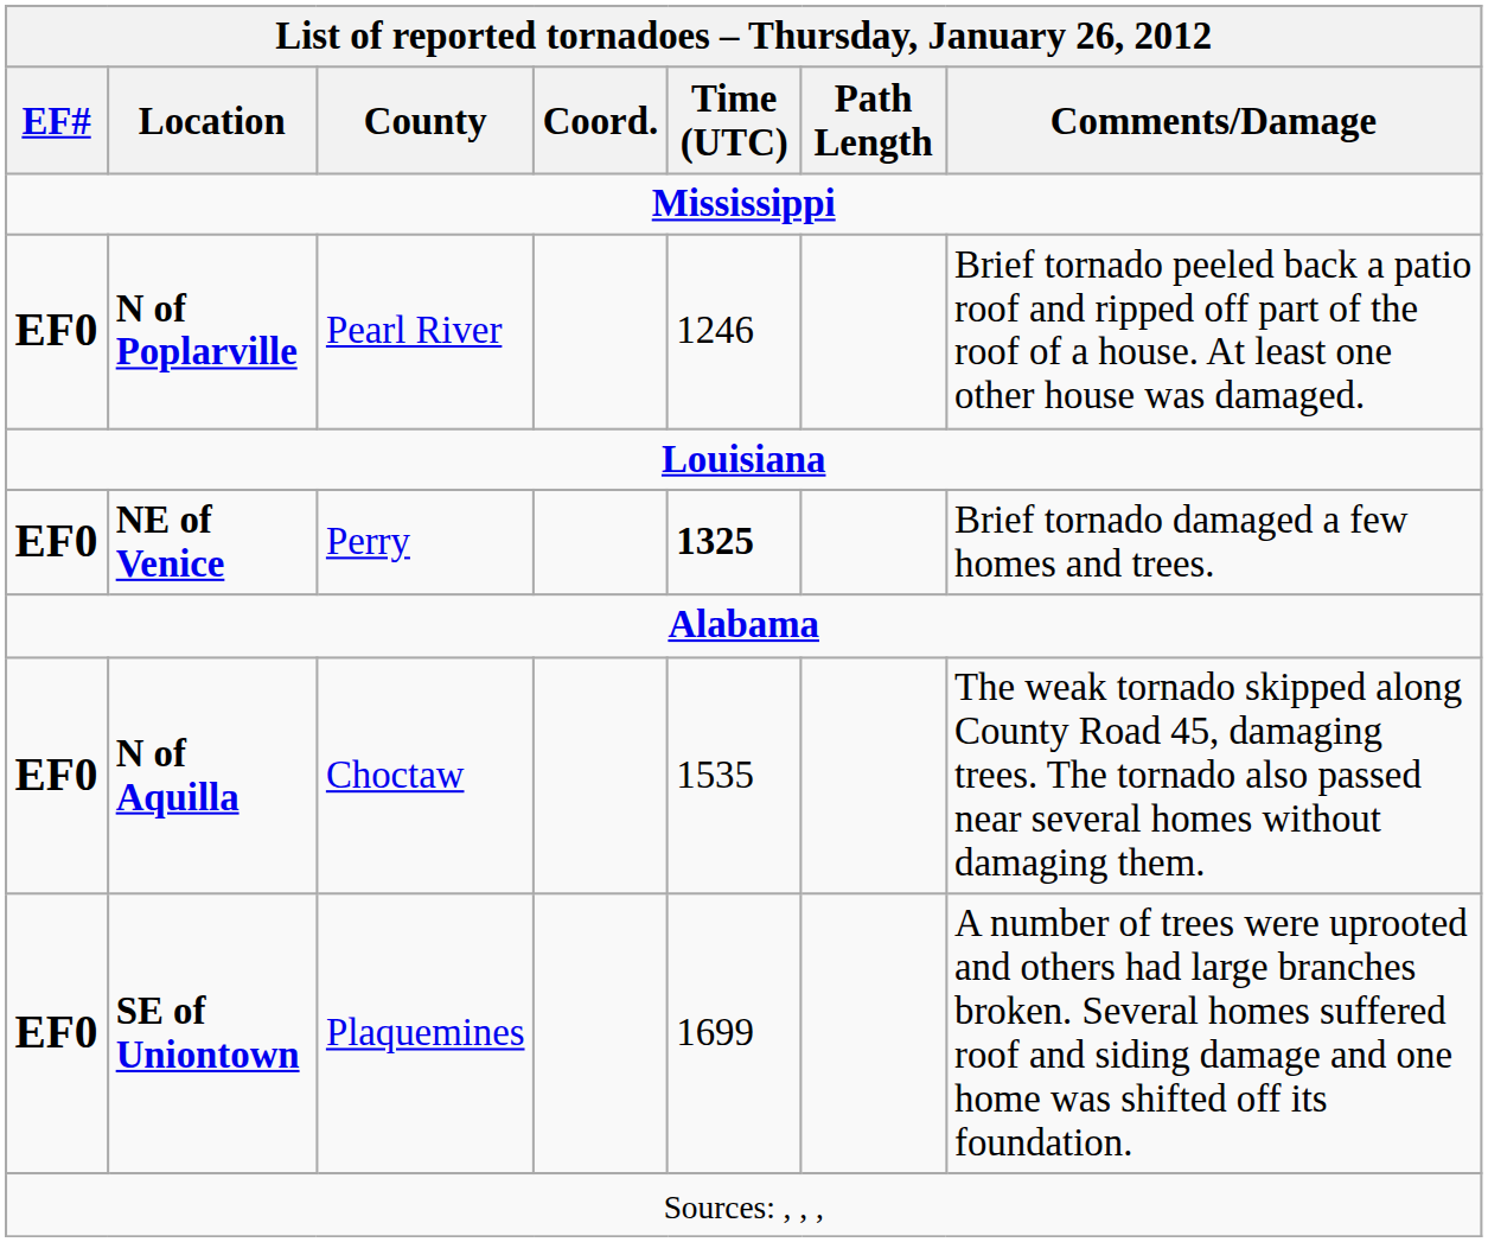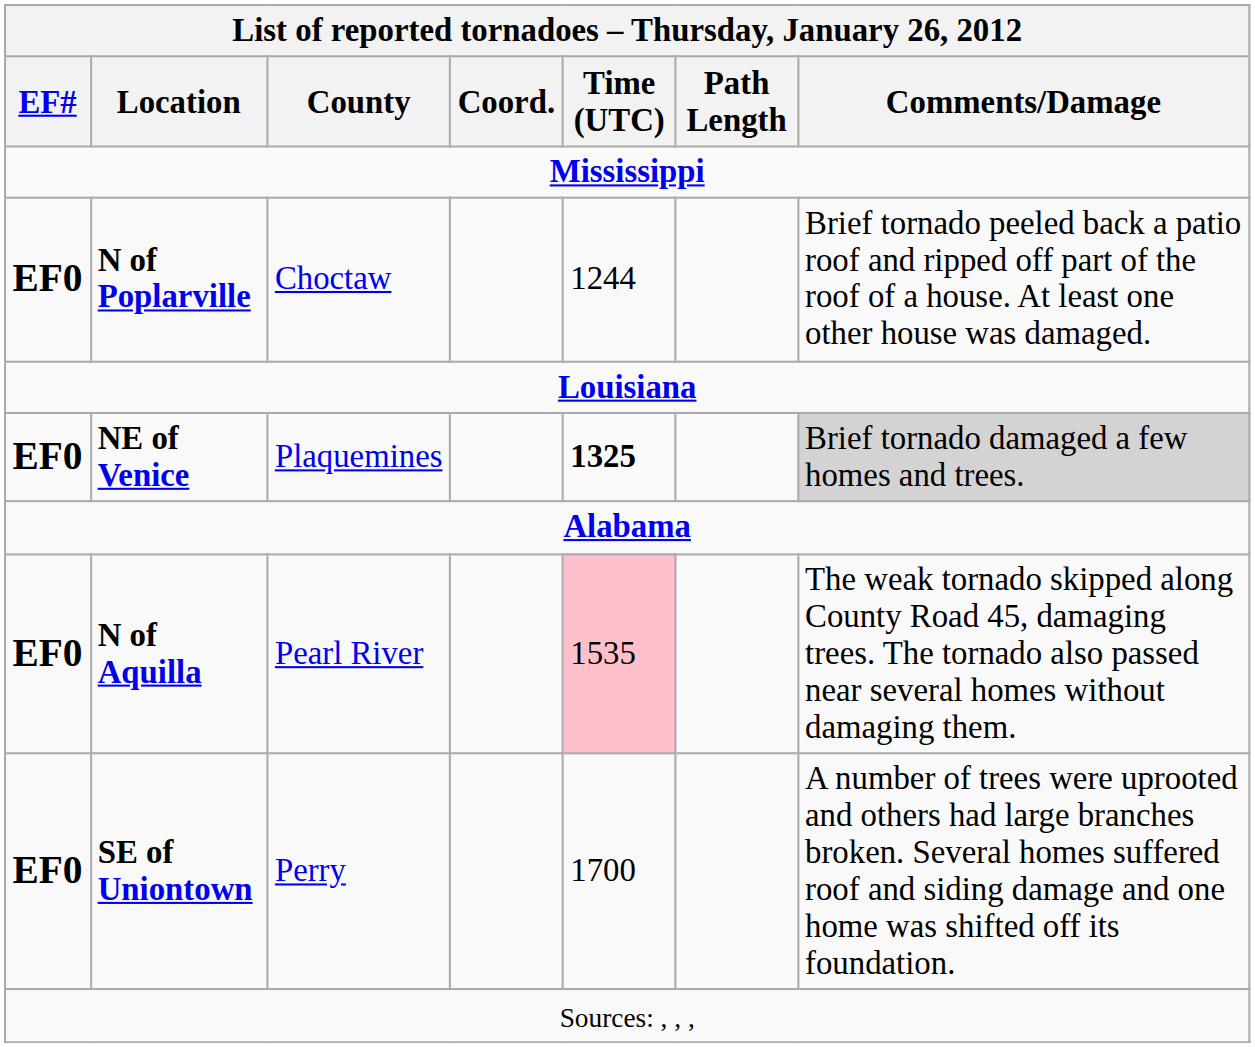N of Poplarville | County: Pearl River -> Choctaw
N of Poplarville | Time (UTC): 1246 -> 1244
NE of Venice | County: Perry -> Plaquemines
NE of Venice | Comments/Damage: no background -> lightgrey background
N of Aquilla | County: Choctaw -> Pearl River
N of Aquilla | Time (UTC): no background -> pink background
SE of Uniontown | County: Plaquemines -> Perry
SE of Uniontown | Time (UTC): 1699 -> 1700
